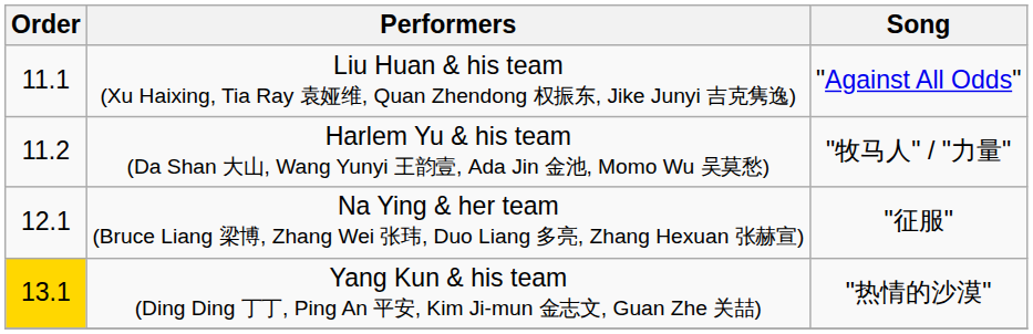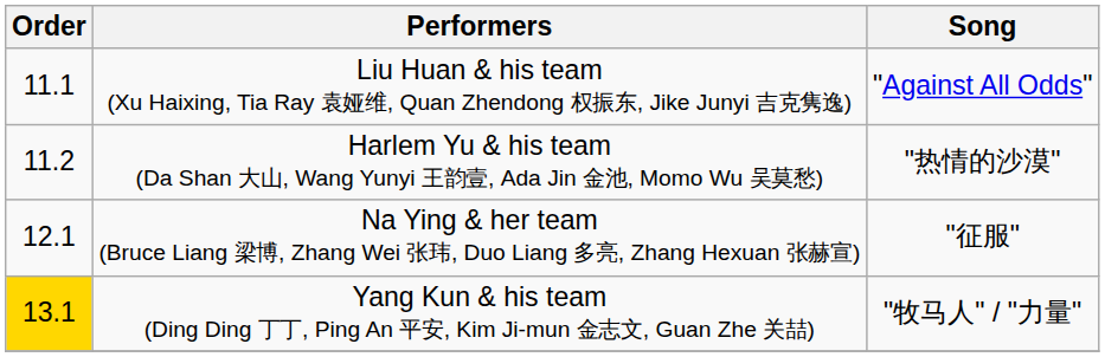row 3 | Song: "牧马人" / "力量" -> "热情的沙漠"
row 5 | Song: "热情的沙漠" -> "牧马人" / "力量"
